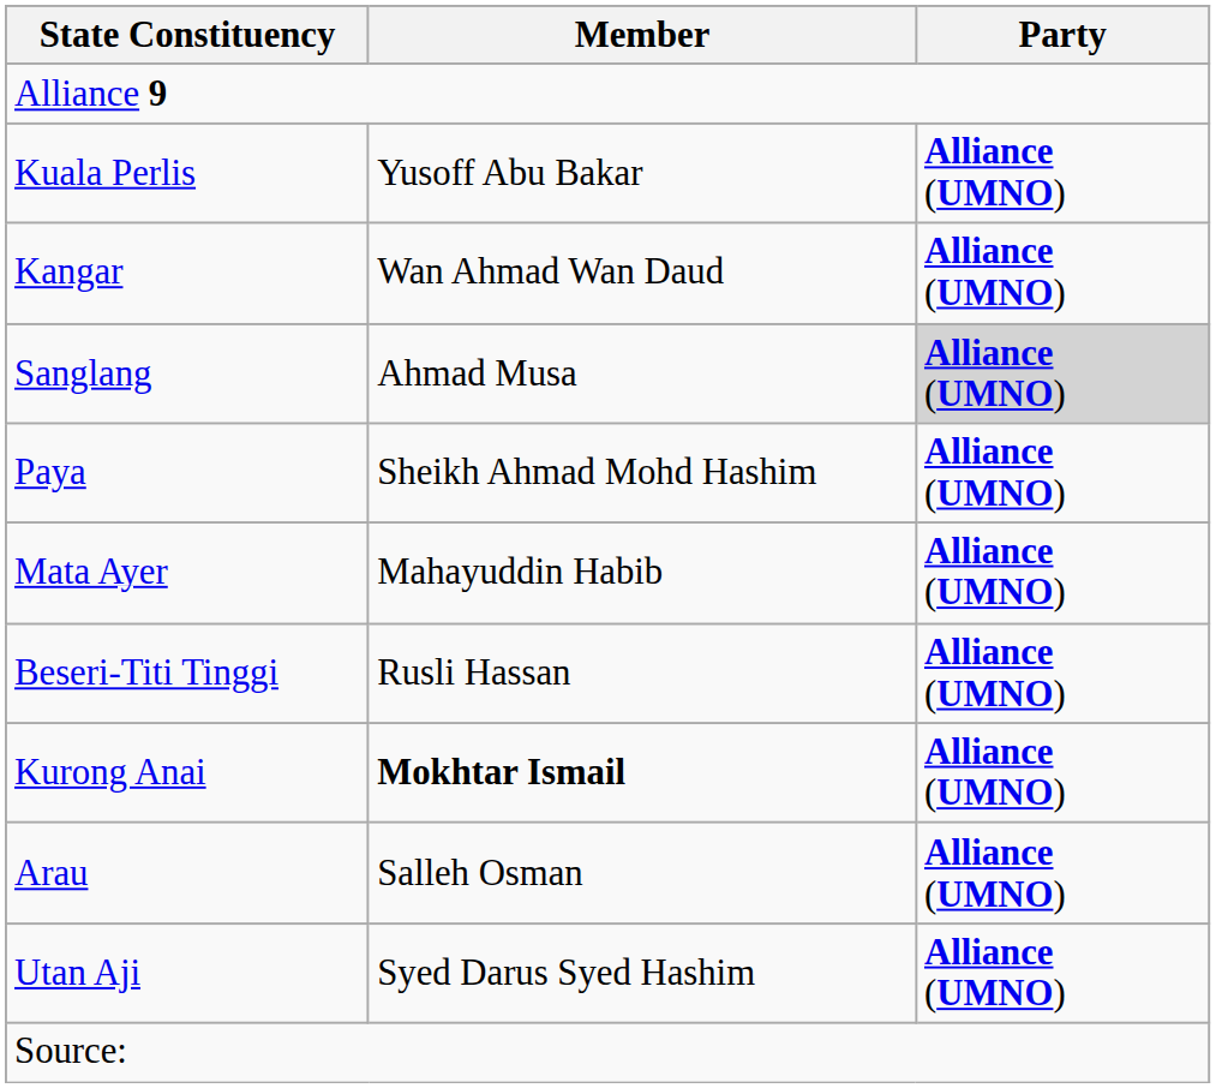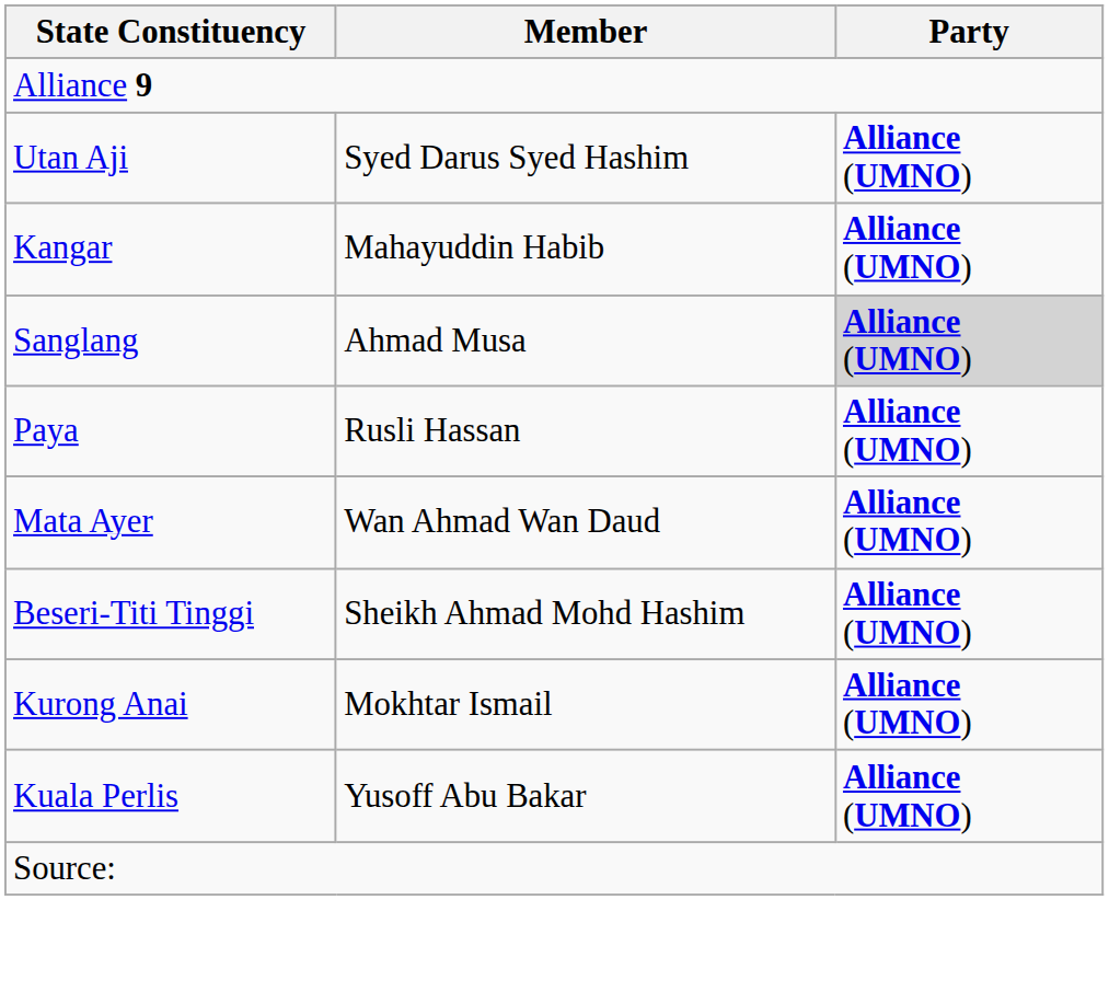rows swapped: Kuala Perlis <-> Utan Aji
Kangar | Member: Wan Ahmad Wan Daud -> Mahayuddin Habib
Paya | Member: Sheikh Ahmad Mohd Hashim -> Rusli Hassan
Mata Ayer | Member: Mahayuddin Habib -> Wan Ahmad Wan Daud
Beseri-Titi Tinggi | Member: Rusli Hassan -> Sheikh Ahmad Mohd Hashim
Kurong Anai | Member: bold -> normal
- row: Arau | Salleh Osman | Alliance (UMNO)
